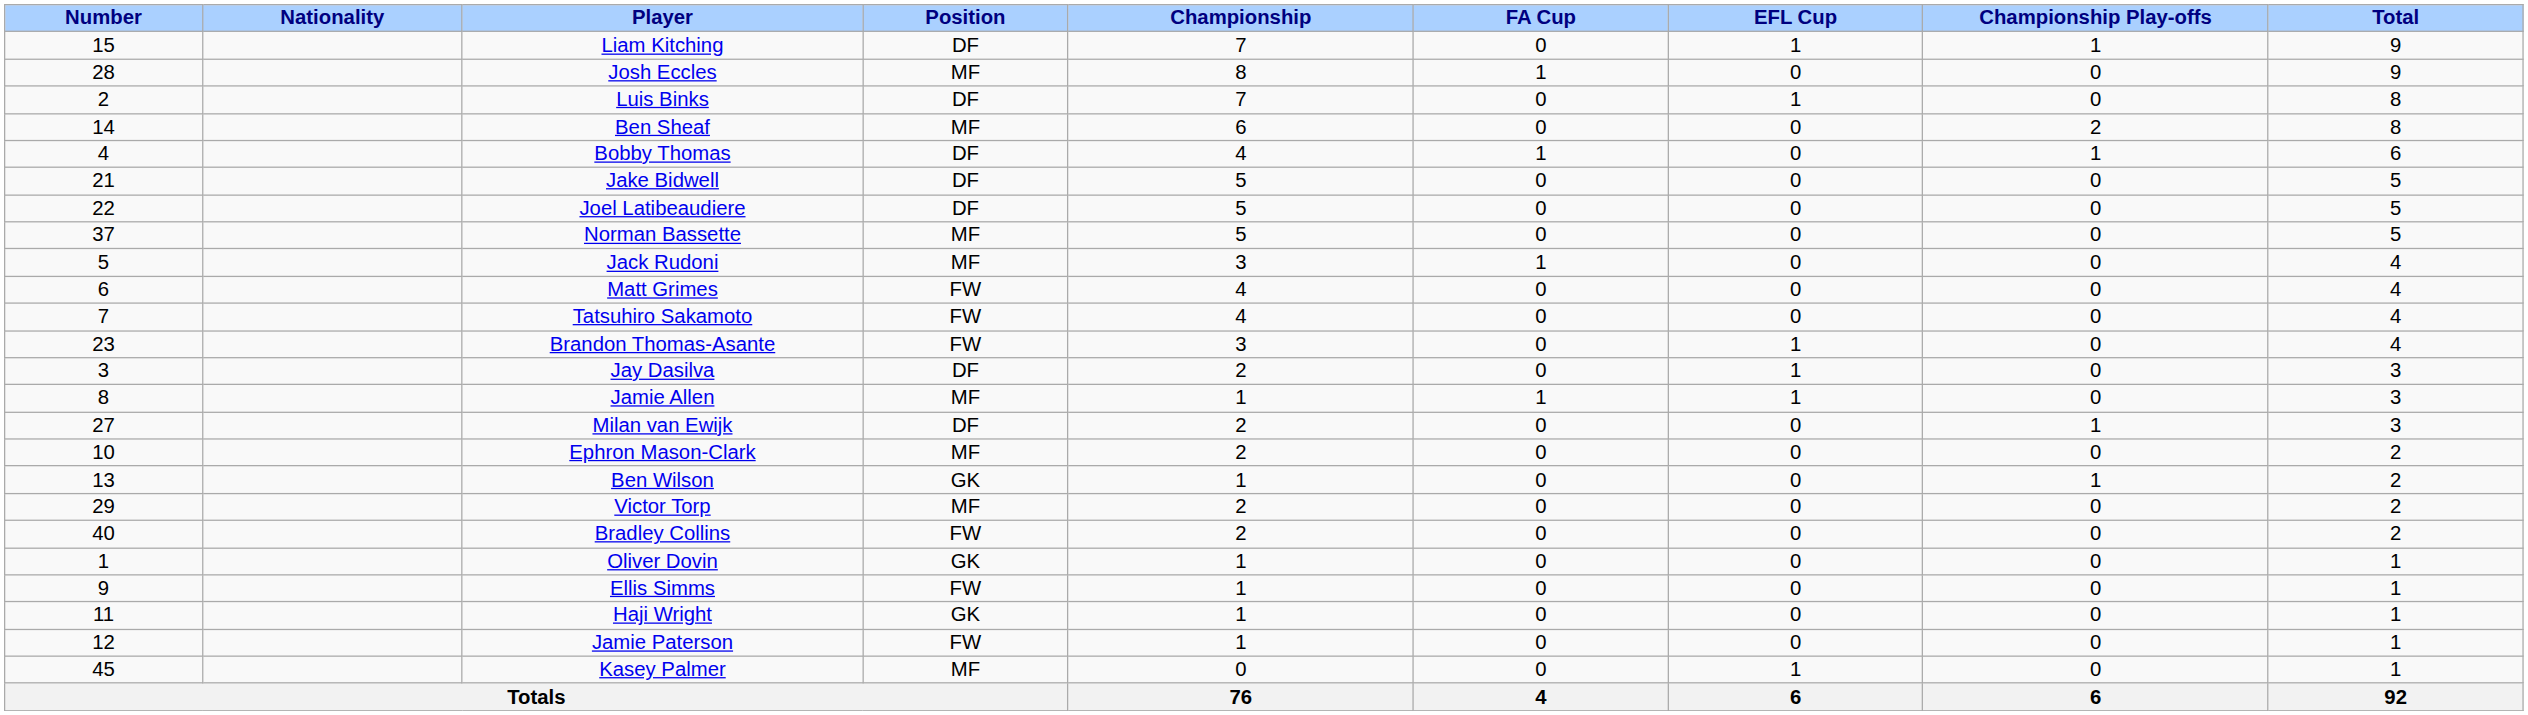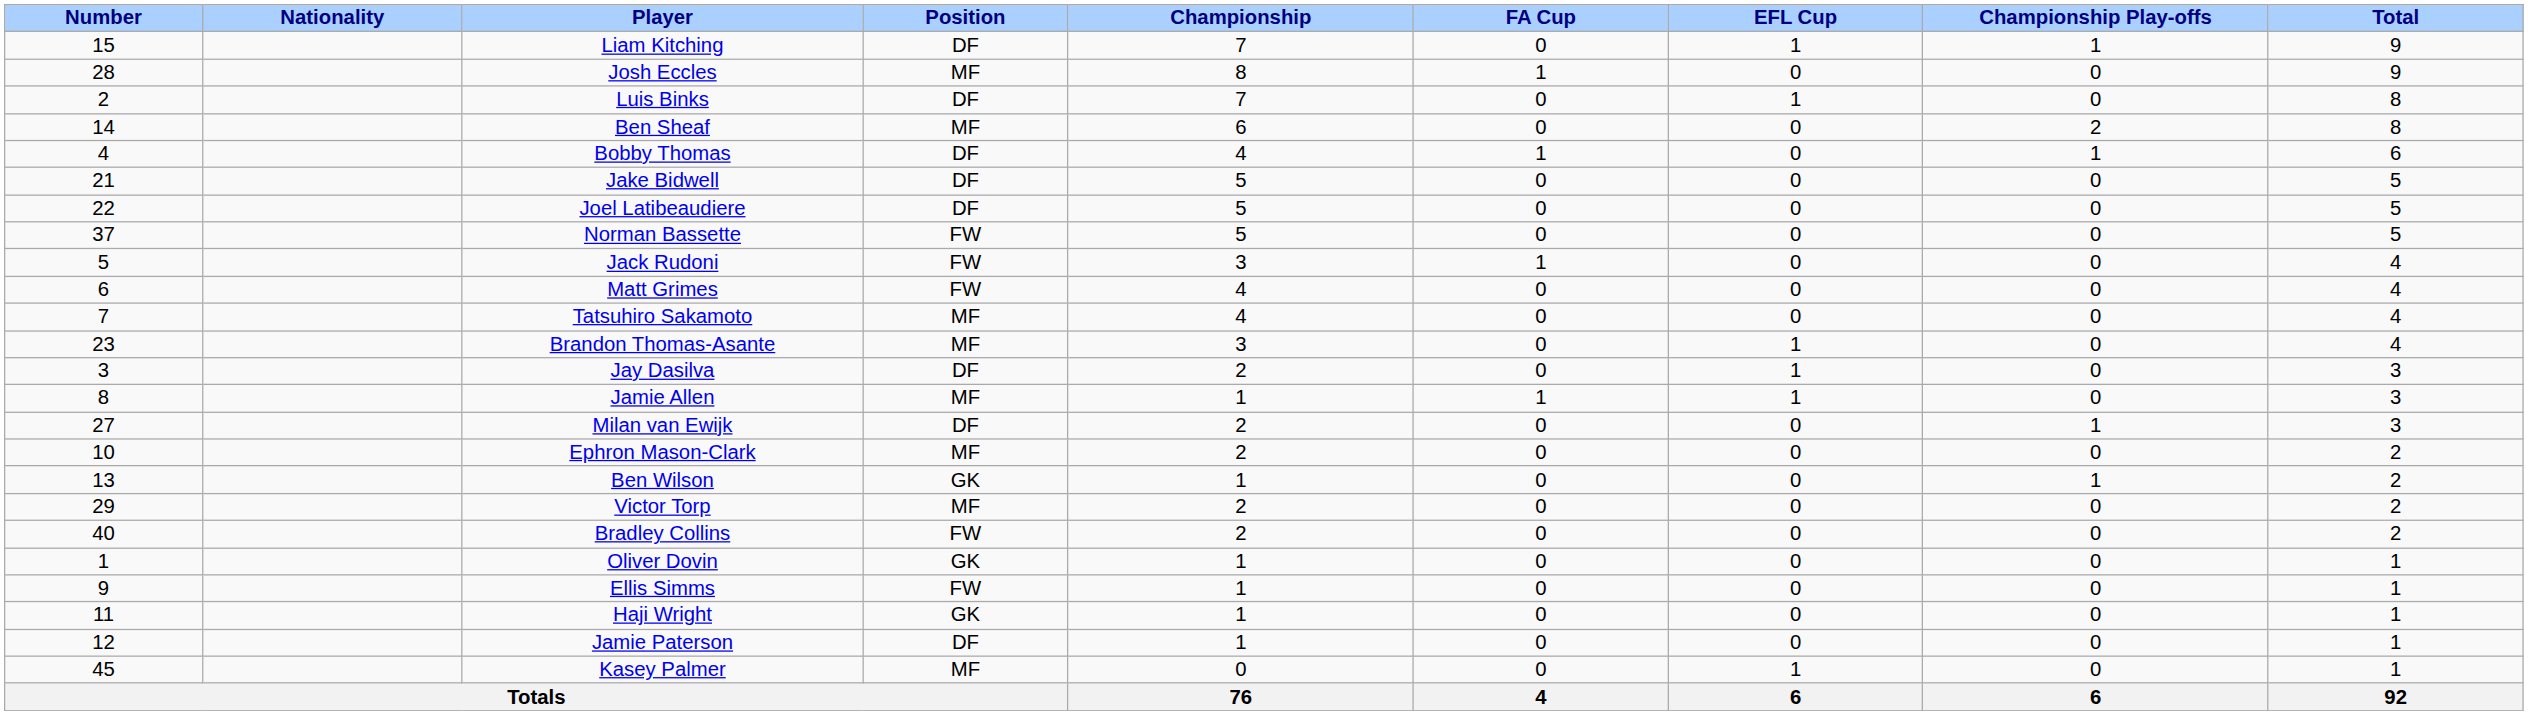Norman Bassette | Position: MF -> FW
Jack Rudoni | Position: MF -> FW
Tatsuhiro Sakamoto | Position: FW -> MF
Brandon Thomas-Asante | Position: FW -> MF
Jamie Paterson | Position: FW -> DF
